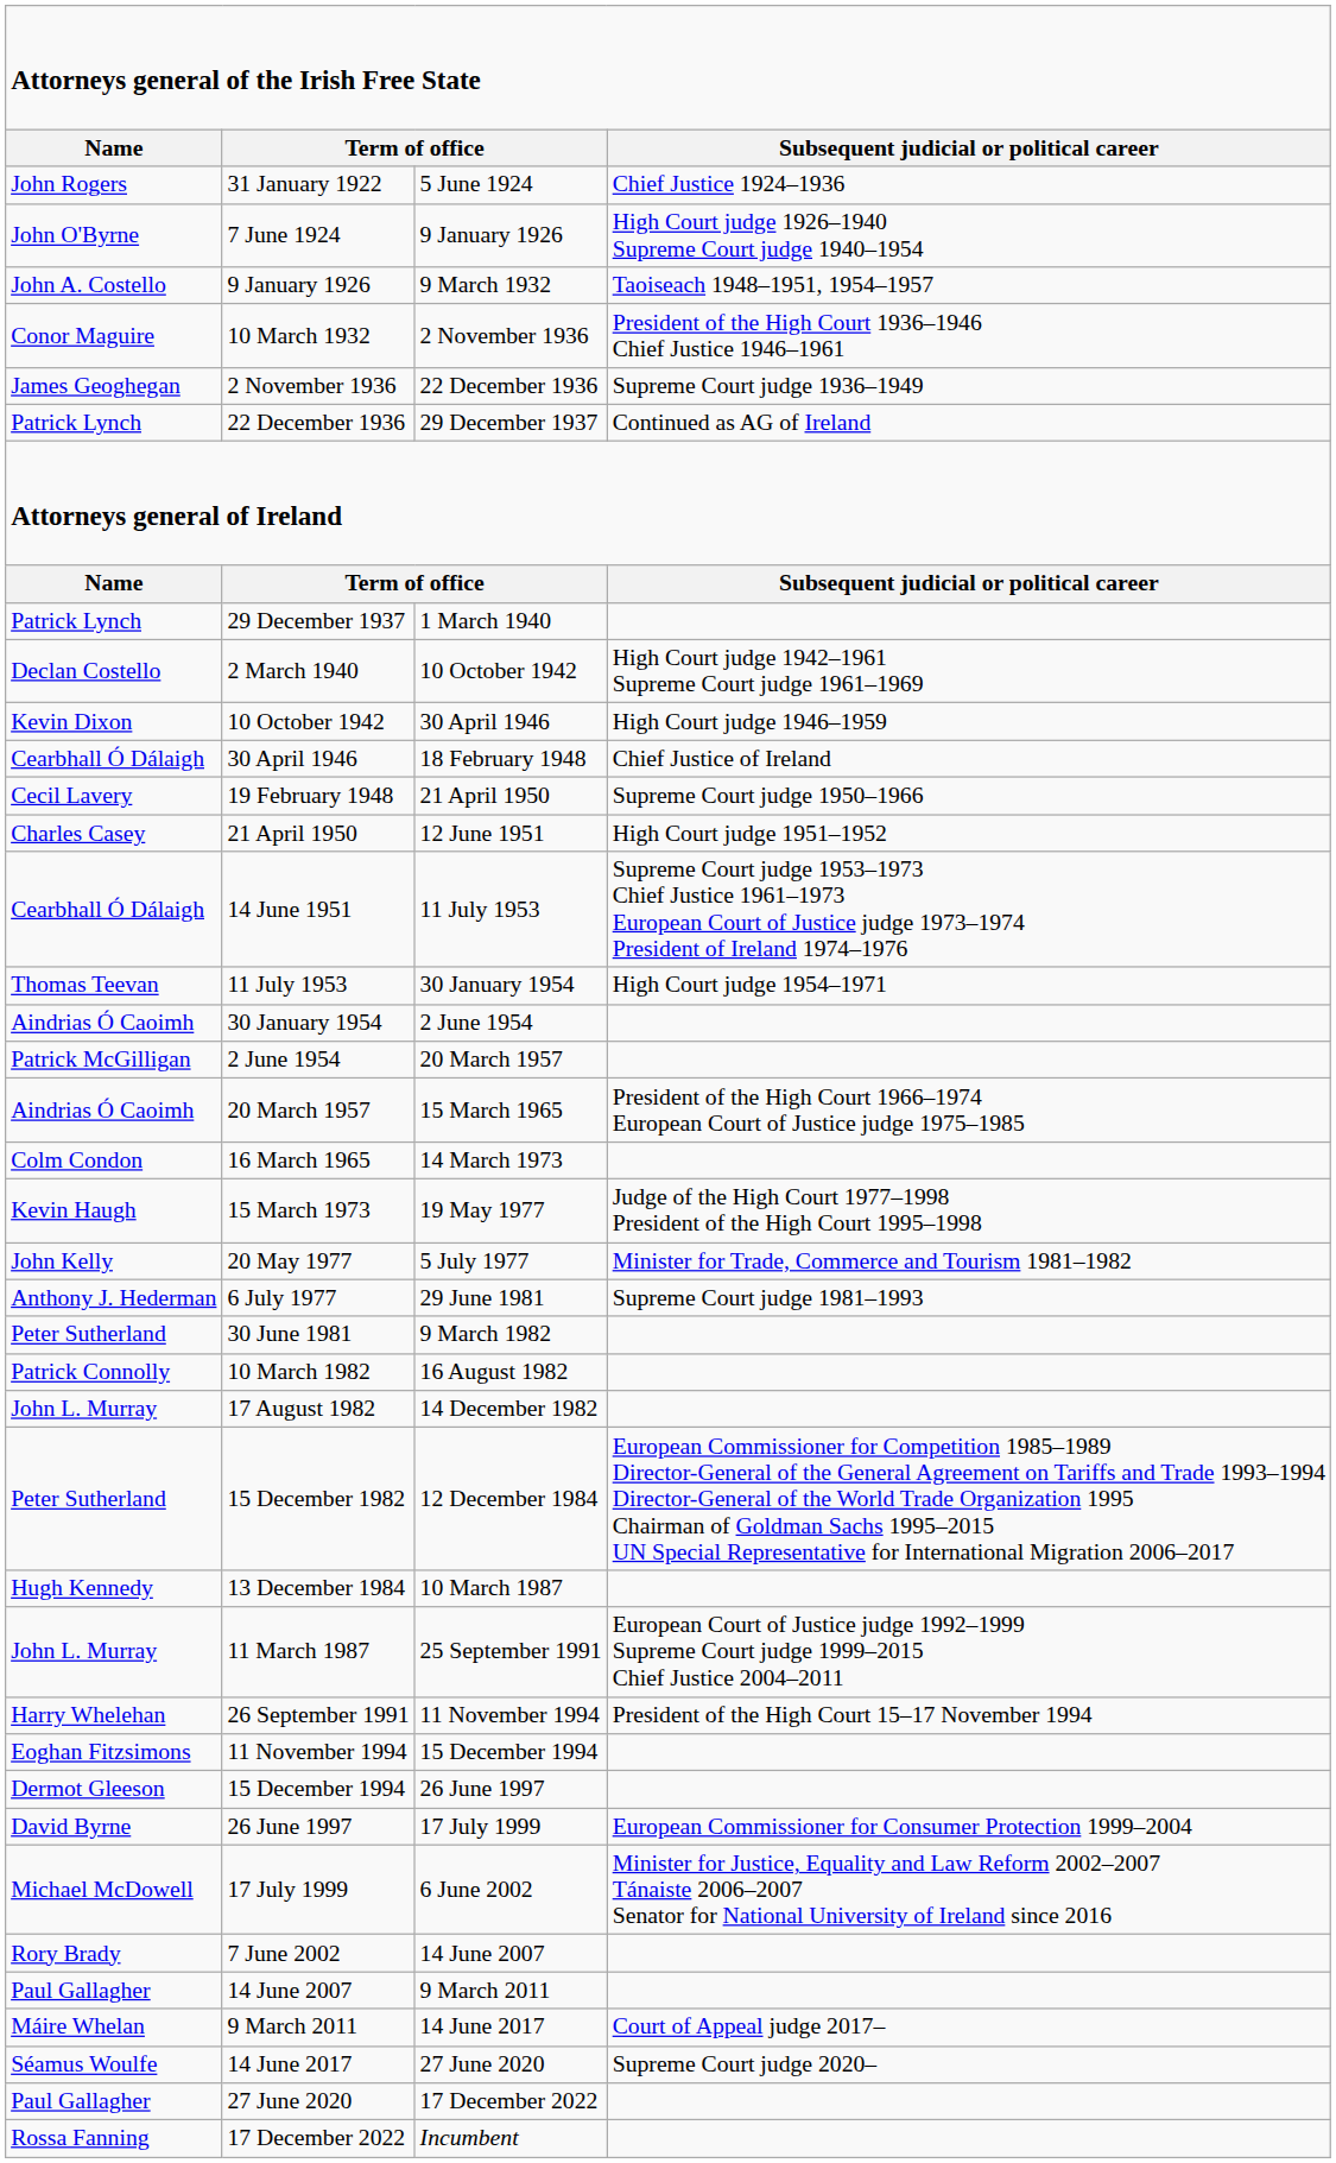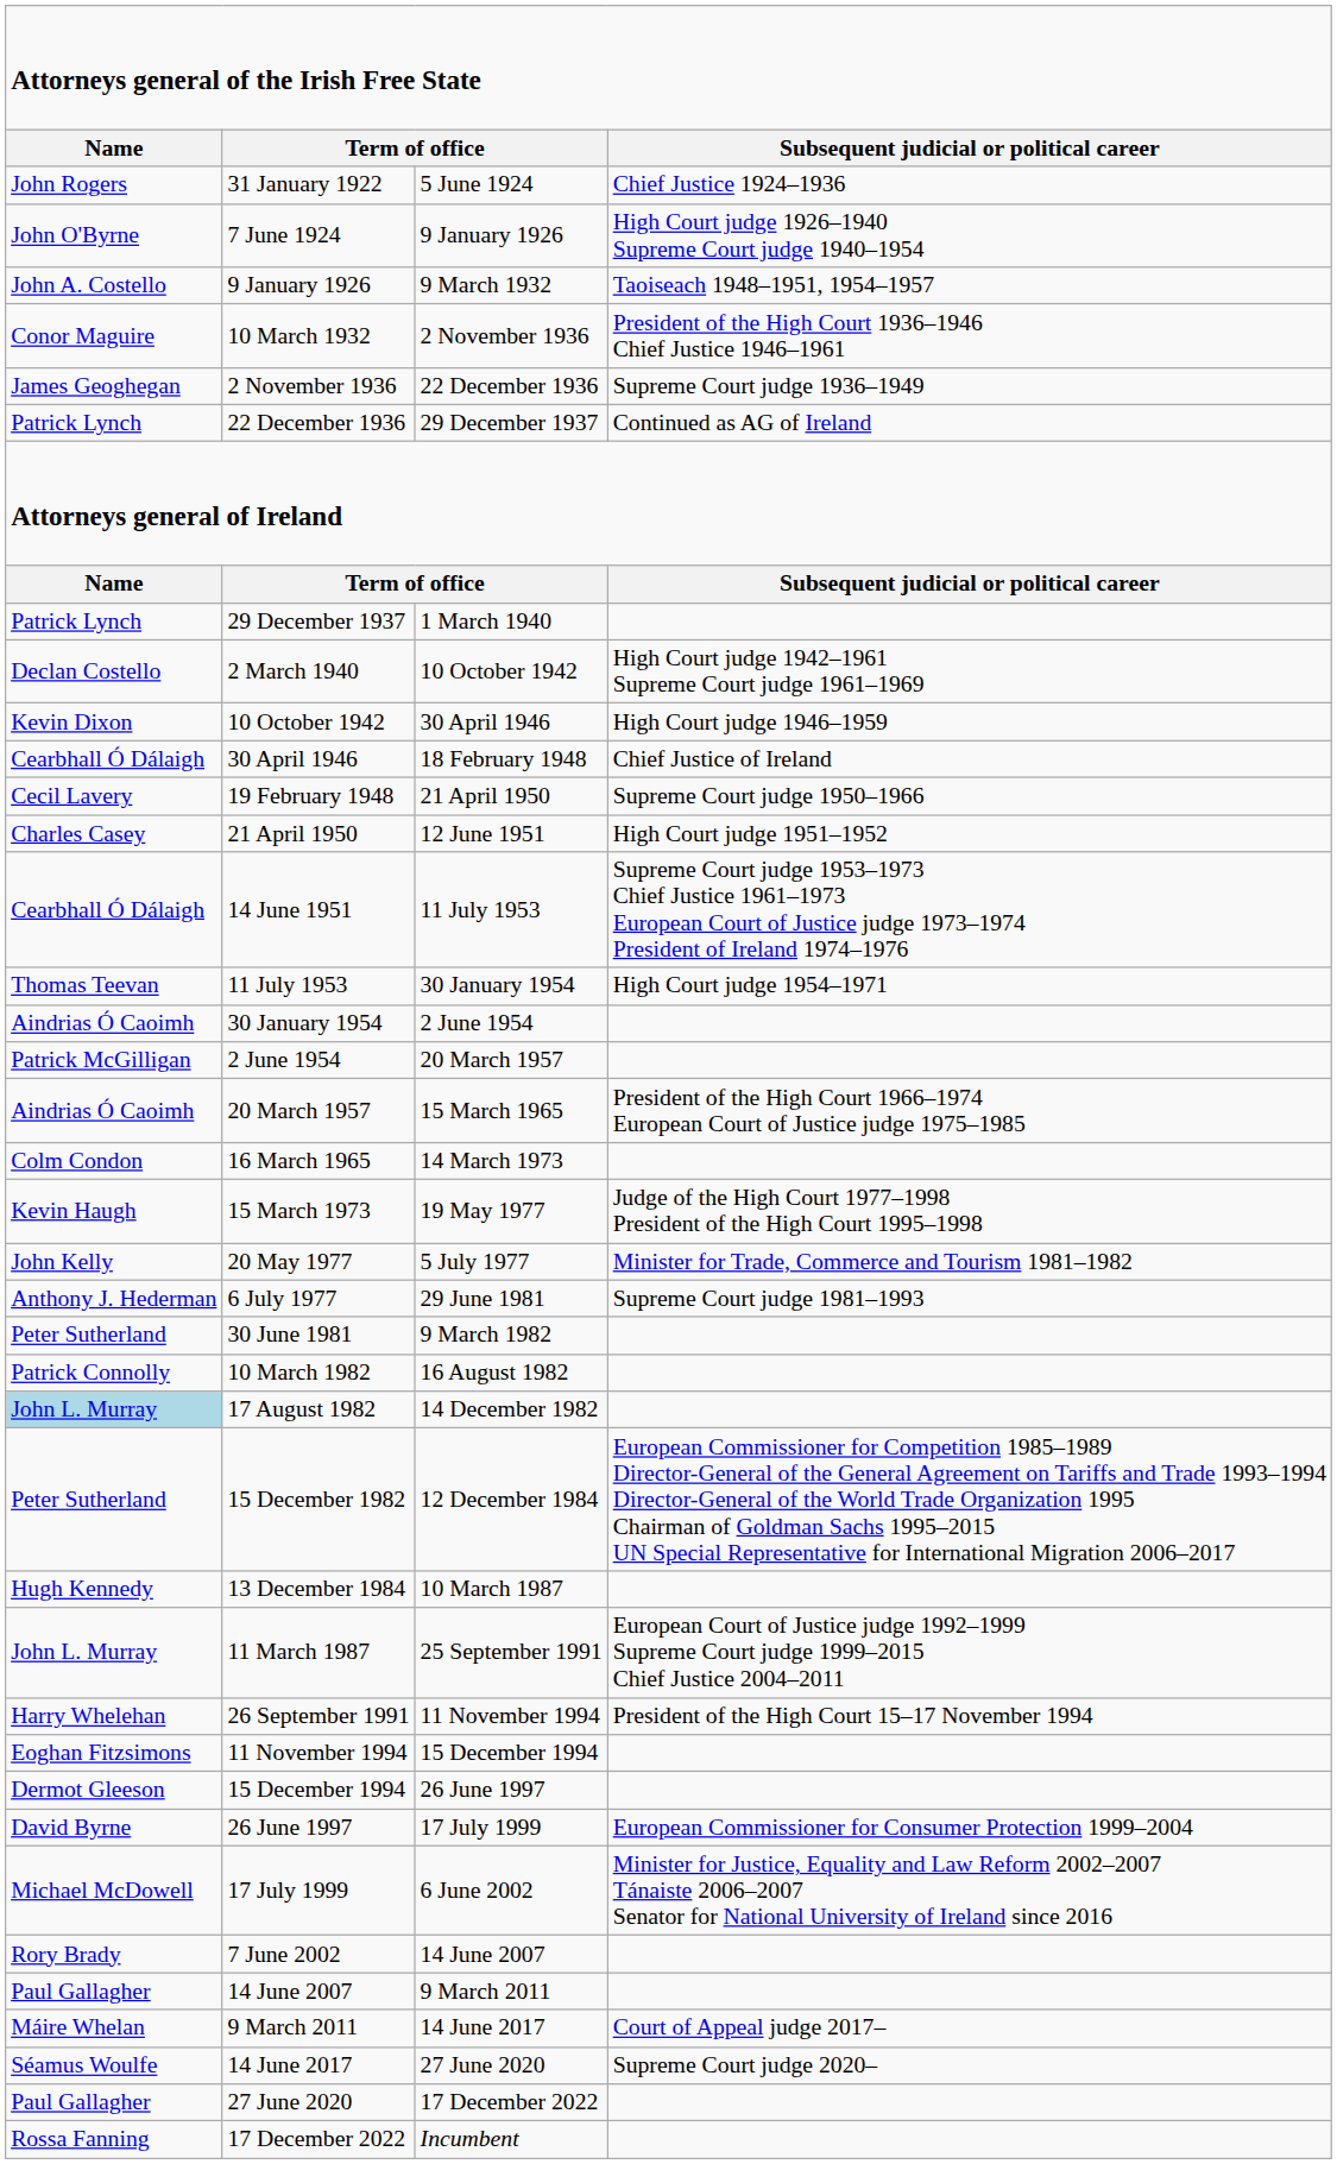17 August 1982 | column 1: no background -> lightblue background
